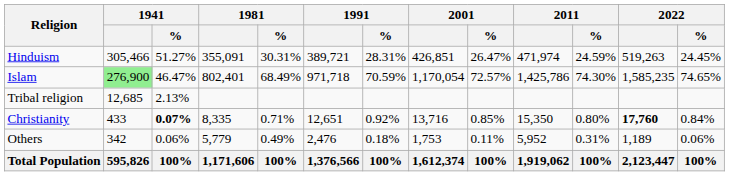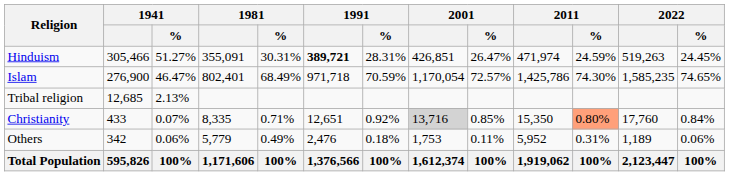Hinduism | 1991: normal -> bold
Islam | 1941: lightgreen background -> no background
Christianity | 1941 / %: bold -> normal
Christianity | 2001: no background -> lightgrey background
Christianity | 2011 / %: no background -> lightsalmon background
Christianity | 2022: bold -> normal
